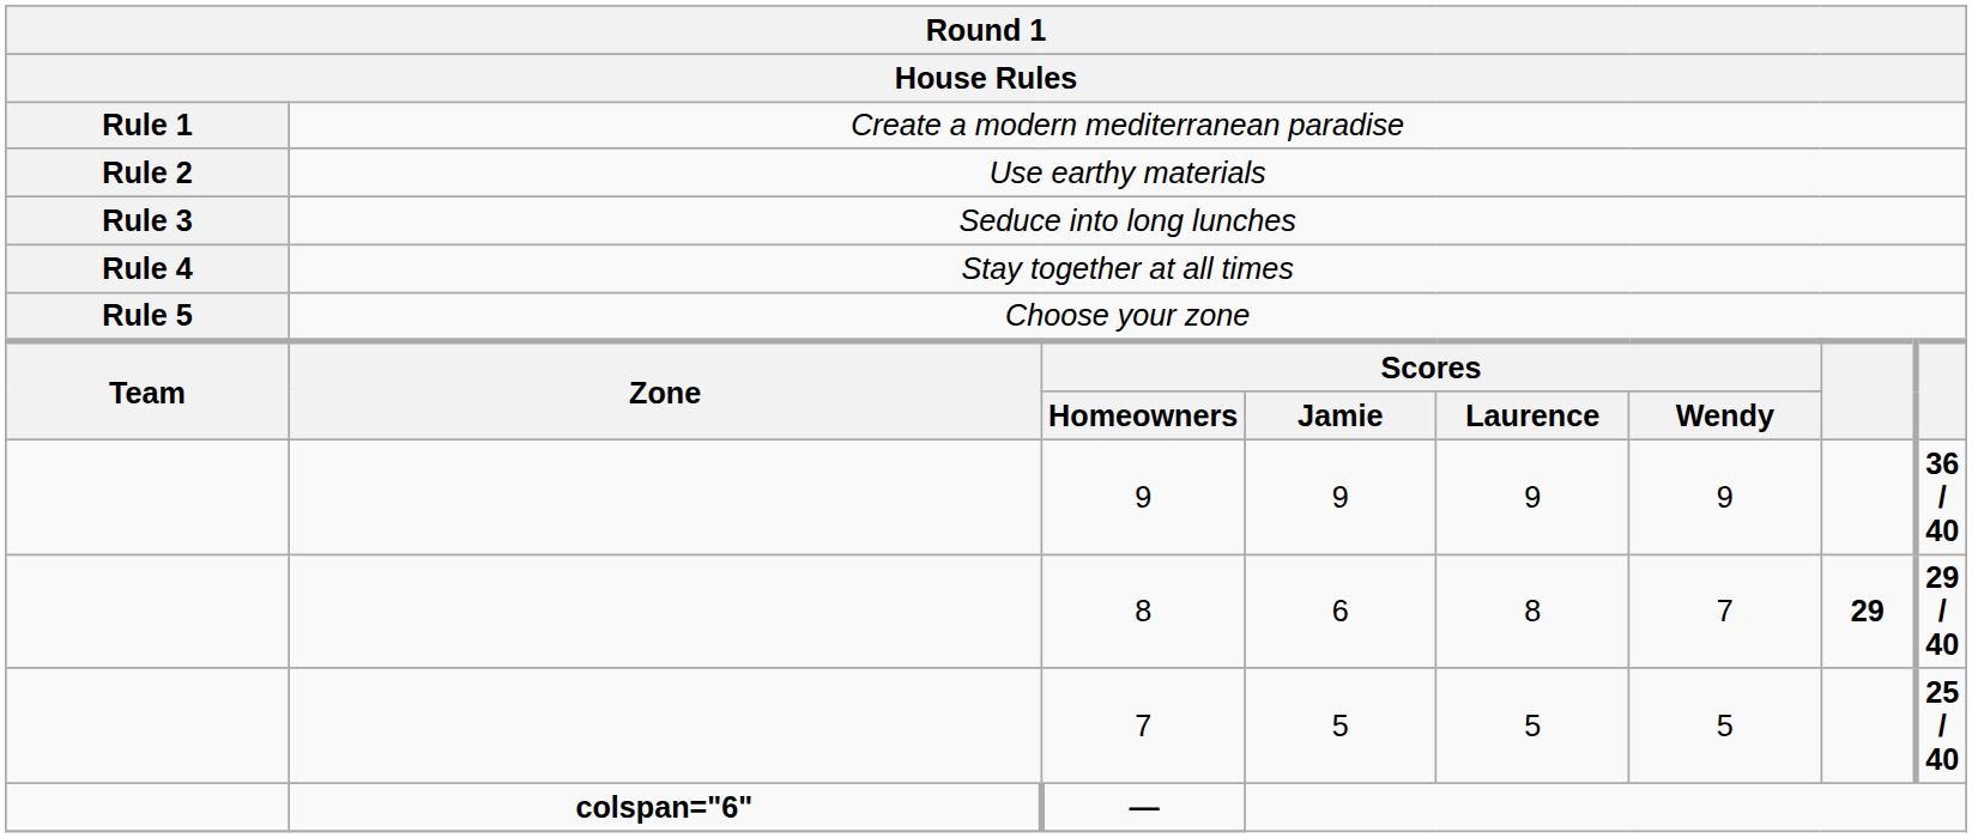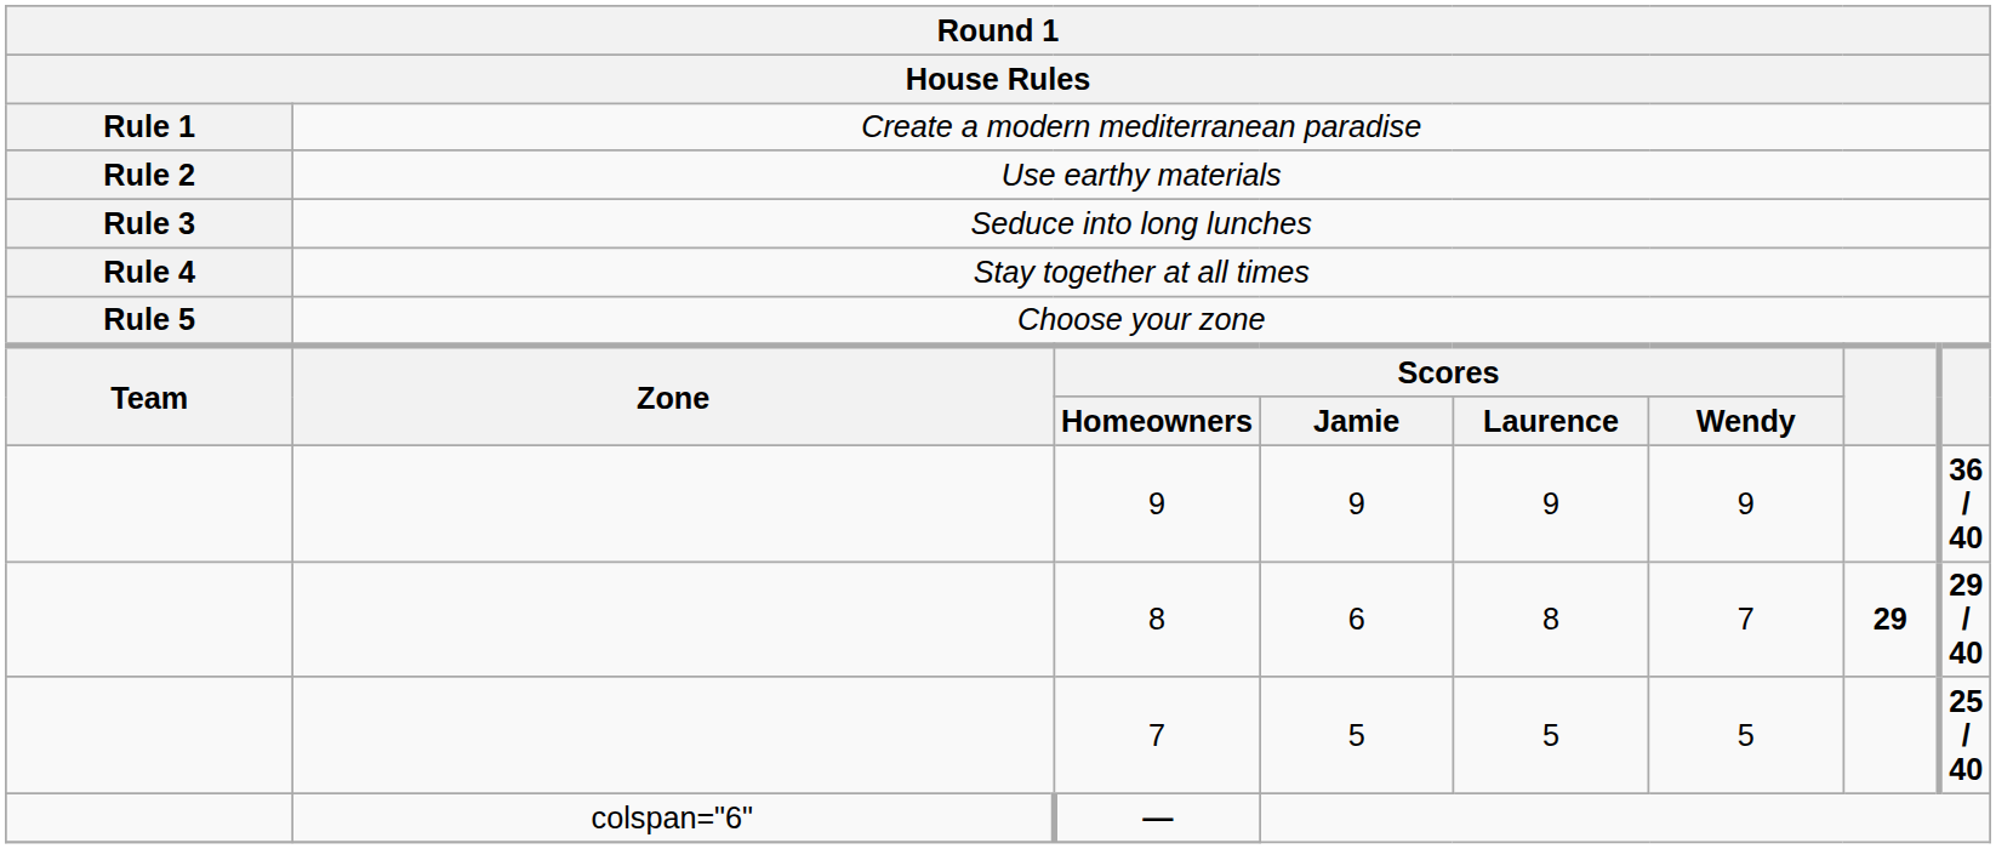— | column 2: bold -> normal
